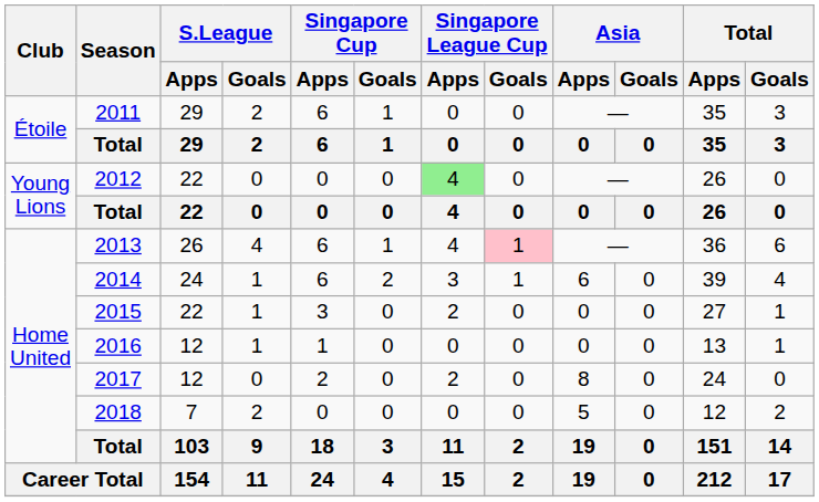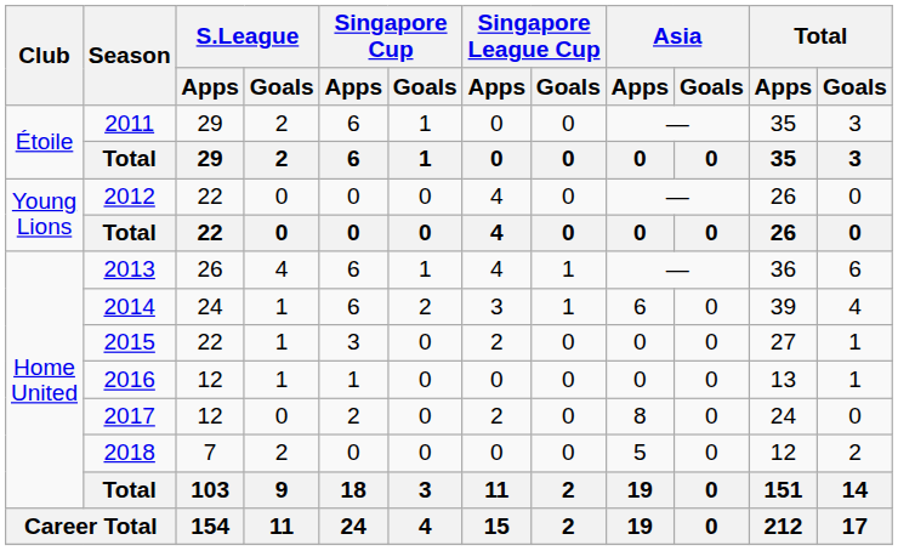2012 | Singapore League Cup / Apps: lightgreen background -> no background
2013 | Singapore League Cup / Goals: pink background -> no background
